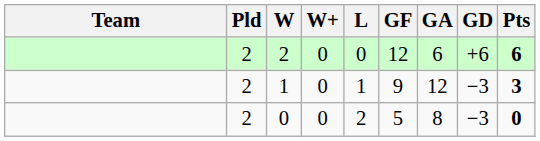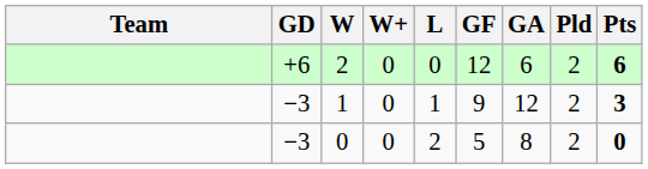columns swapped: Pld <-> GD
